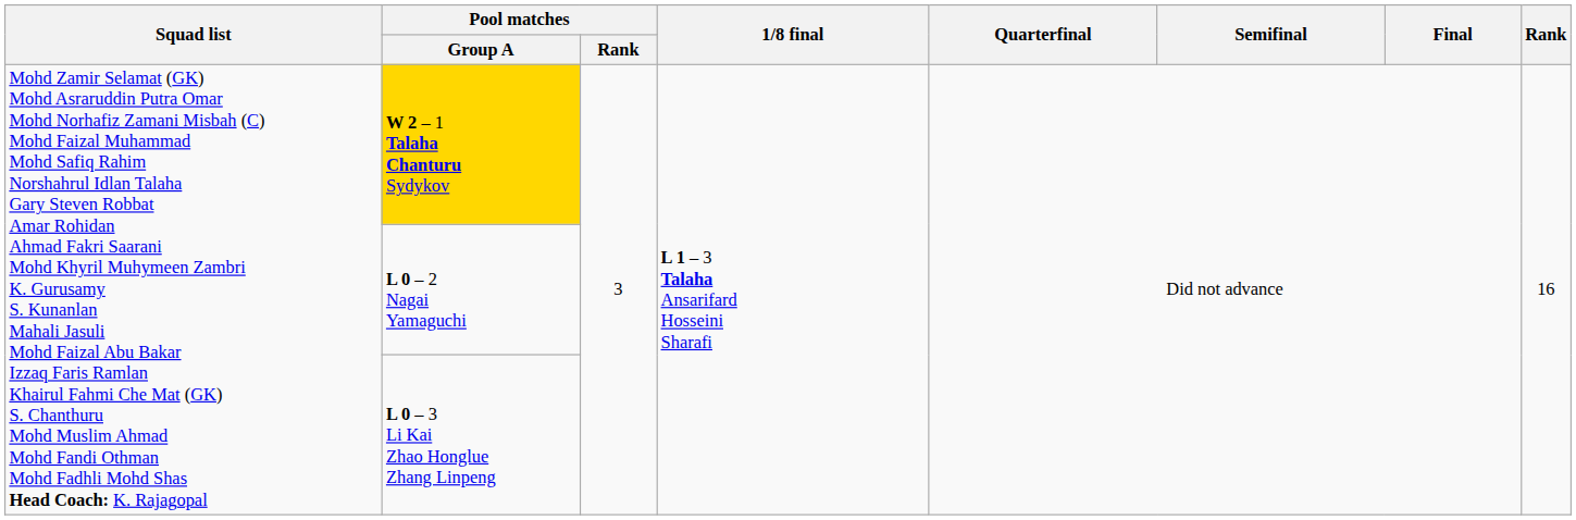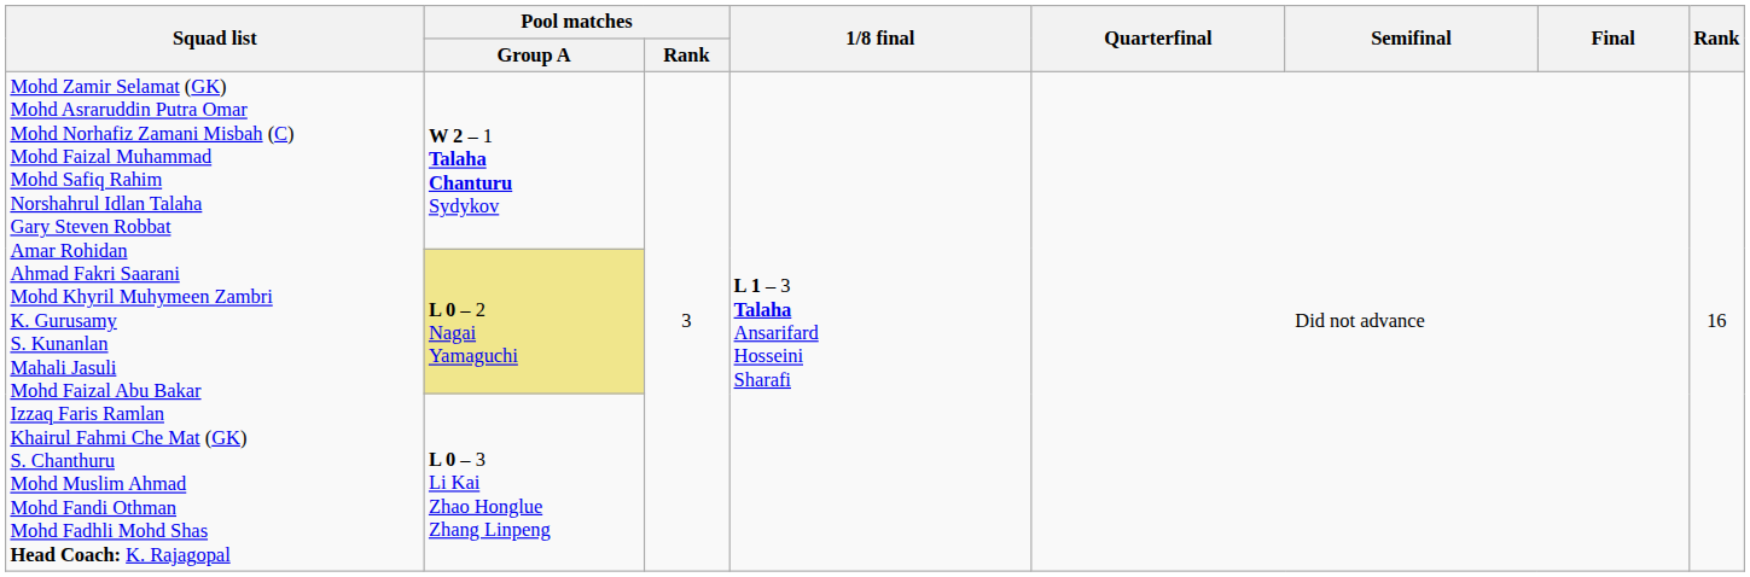W 2 – 1 Talaha Chanturu Sydykov | Pool matches / Group A: gold background -> no background
L 0 – 2 Nagai Yamaguchi | Pool matches / Group A: no background -> khaki background
